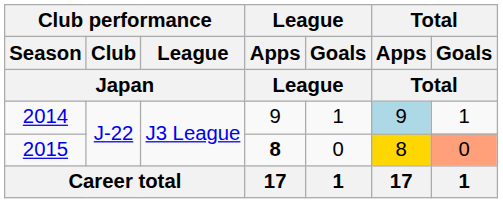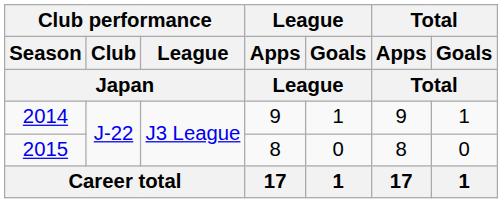2014 | Total / Apps / Total: lightblue background -> no background
2015 | League / Apps / League: bold -> normal
2015 | Total / Apps / Total: gold background -> no background
2015 | Total / Goals / Total: lightsalmon background -> no background
